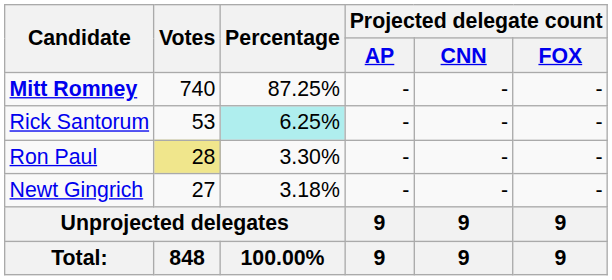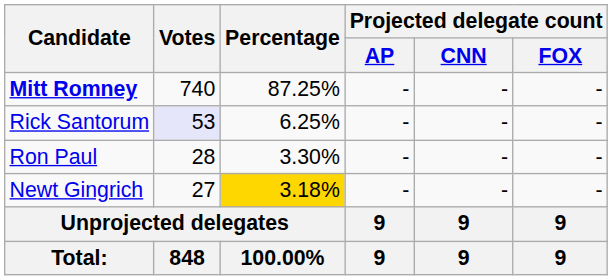Rick Santorum | Votes: no background -> lavender background
Rick Santorum | Percentage: paleturquoise background -> no background
Ron Paul | Votes: khaki background -> no background
Newt Gingrich | Percentage: no background -> gold background
